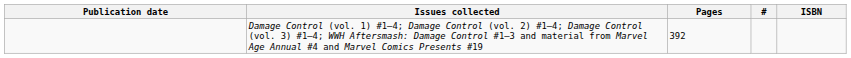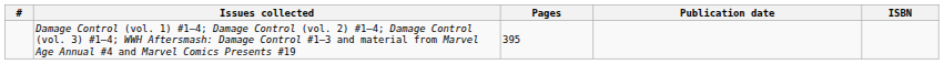columns swapped: # <-> Publication date
row 2 | Pages: 392 -> 395
